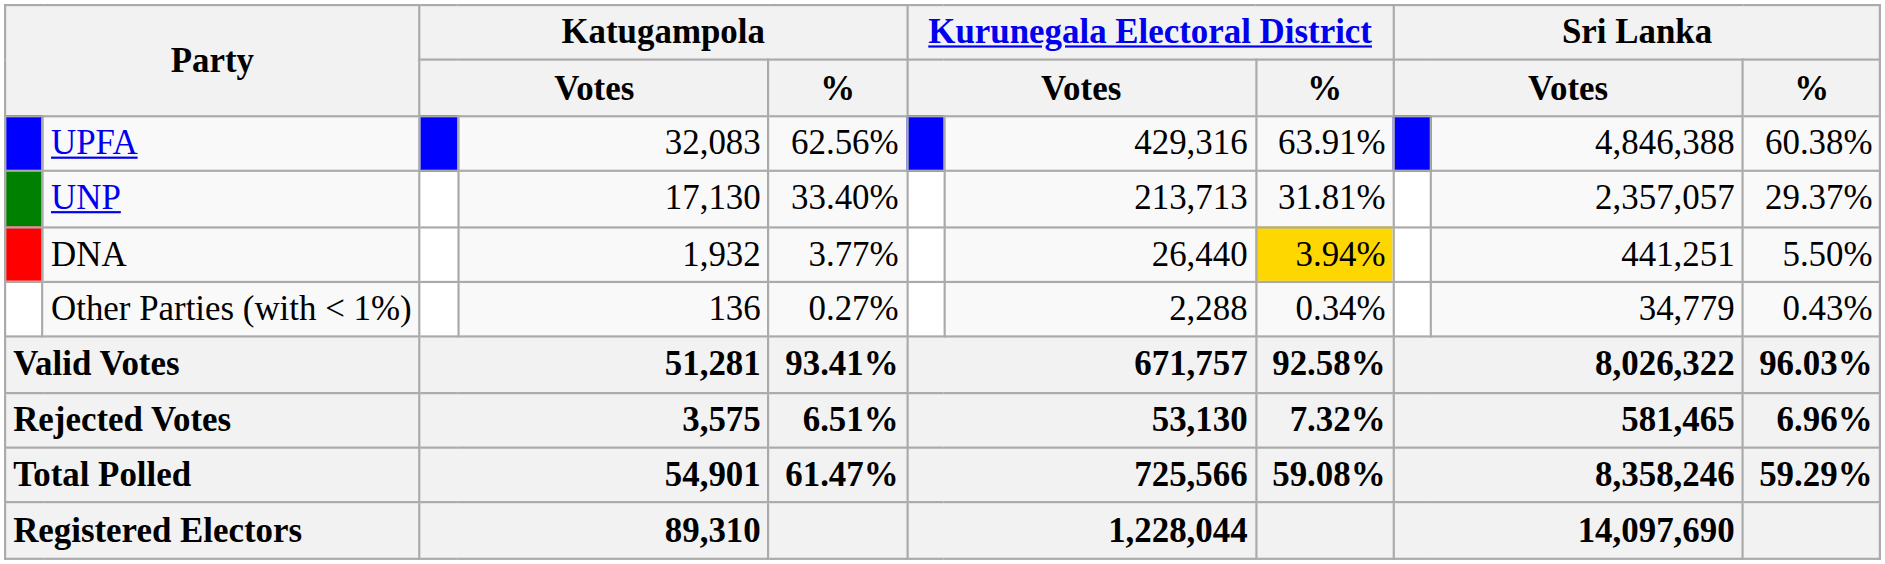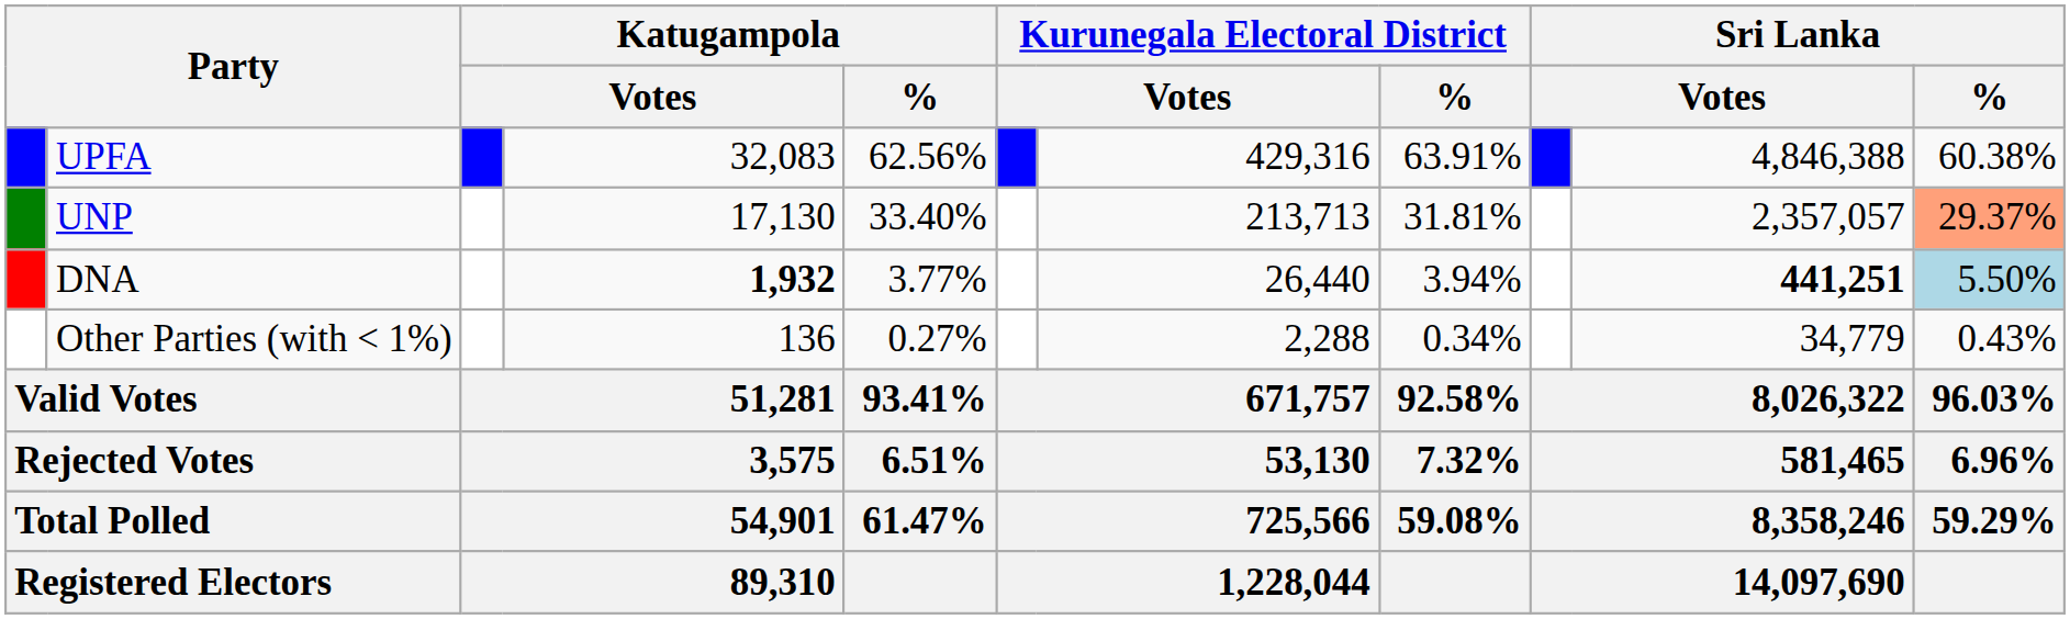UNP | Sri Lanka / %: no background -> lightsalmon background
DNA | column 4: normal -> bold
DNA | Kurunegala Electoral District / %: gold background -> no background
DNA | column 10: normal -> bold
DNA | Sri Lanka / %: no background -> lightblue background
